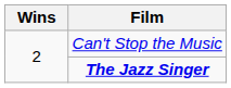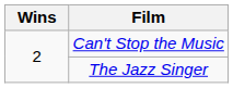The Jazz Singer | Film: bold -> normal
